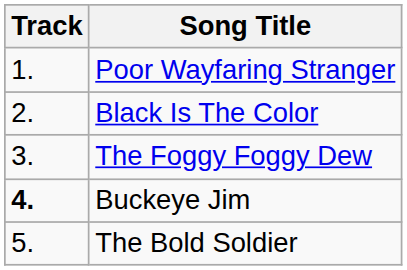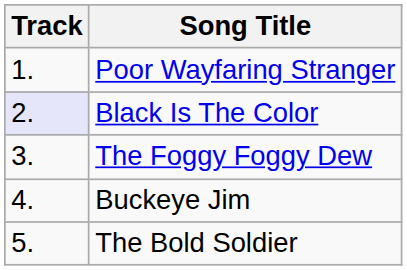Black Is The Color | Track: no background -> lavender background
Buckeye Jim | Track: bold -> normal
